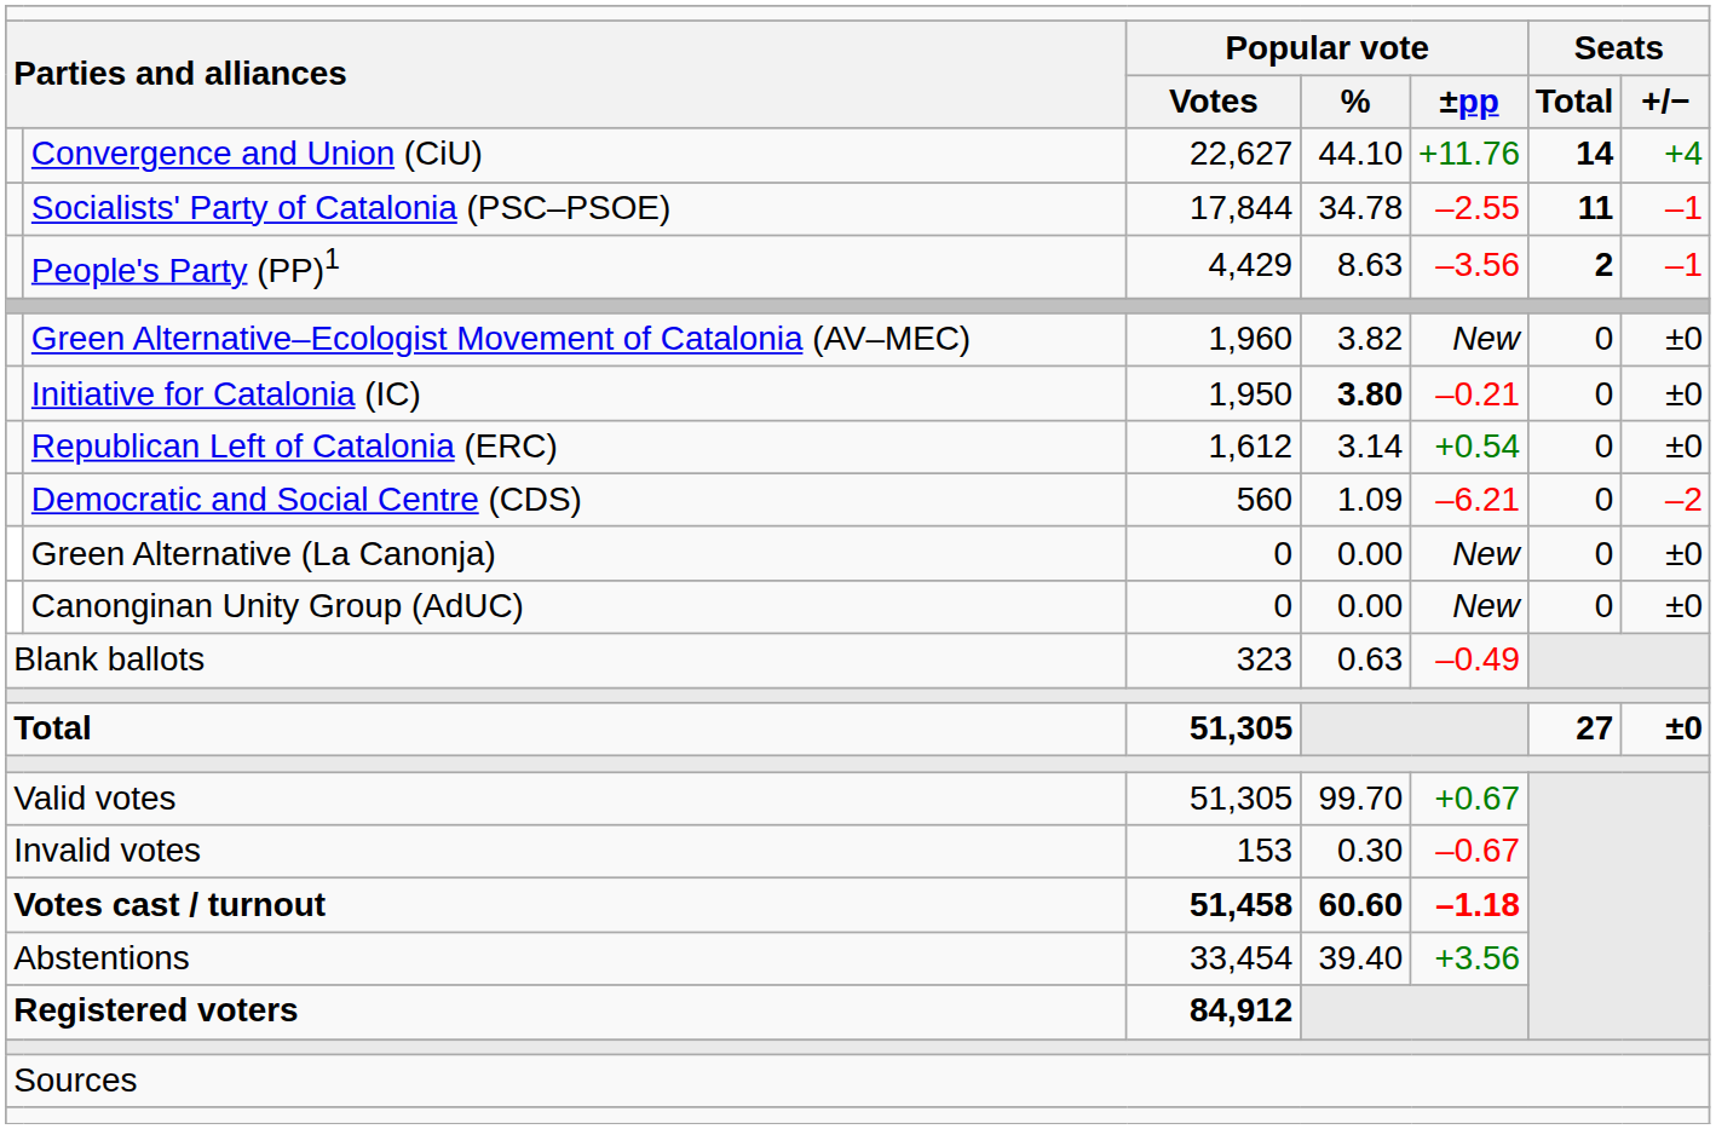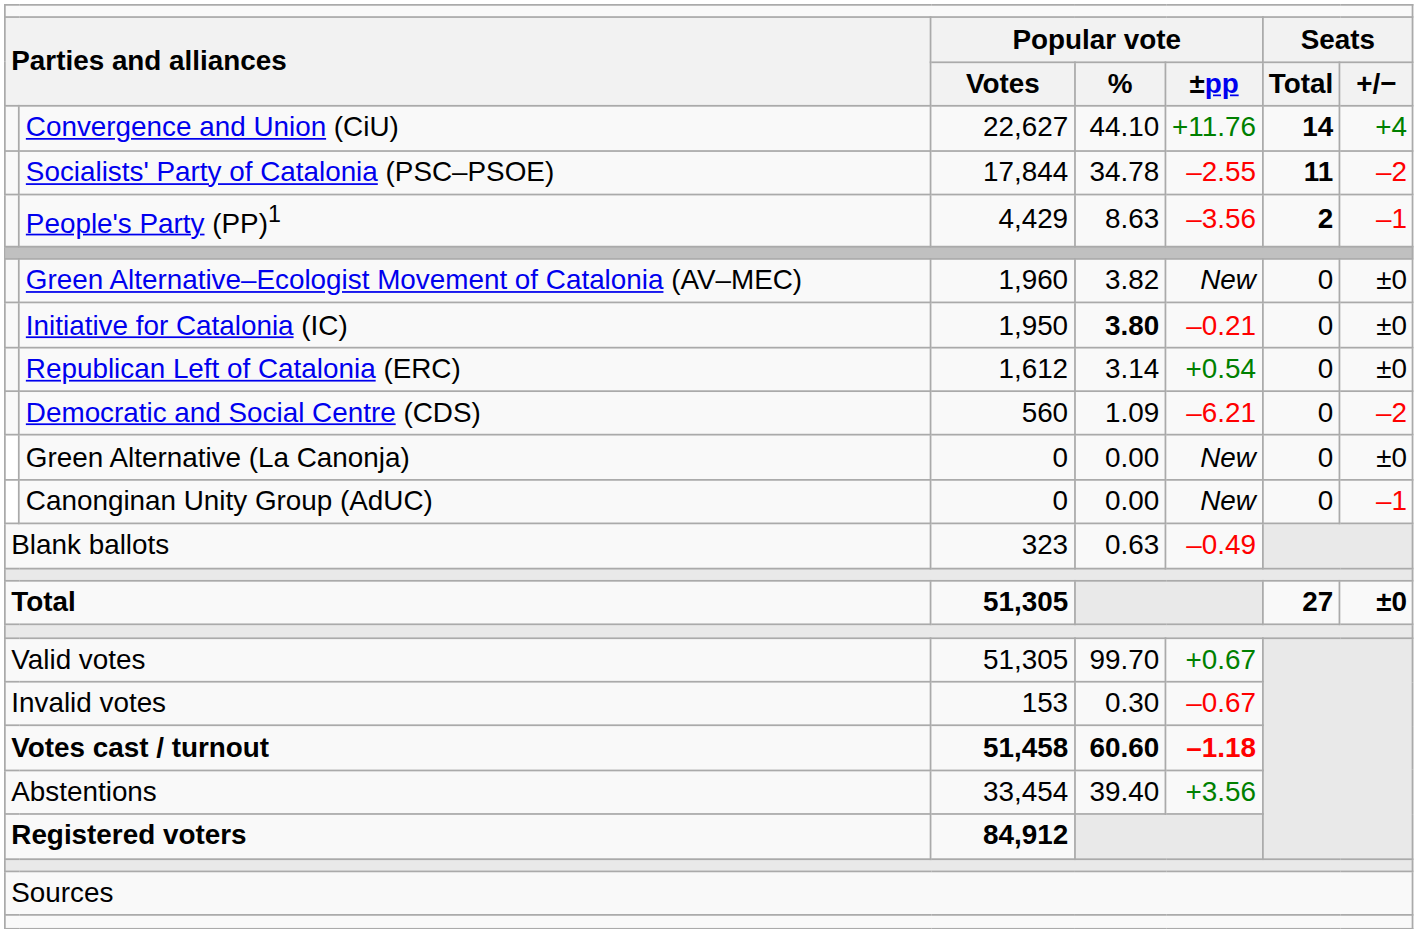Socialists' Party of Catalonia (PSC–PSOE) | column 7: –1 -> –2
Canonginan Unity Group (AdUC) | column 7: ±0 -> –1
